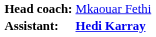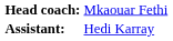Assistant: | column 2: bold -> normal
